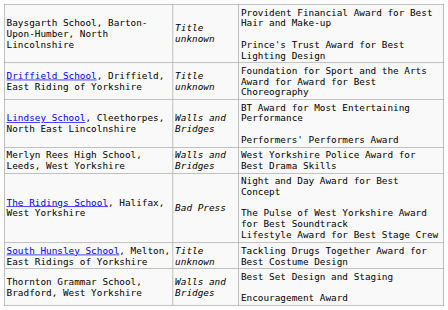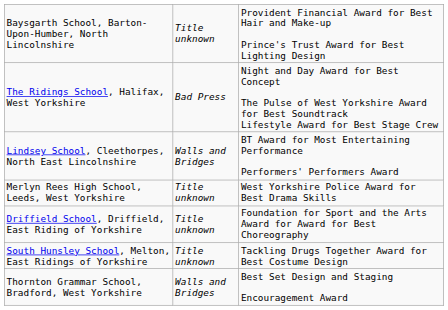rows swapped: Driffield School, Driffield, East Riding of Yorkshire <-> The Ridings School, Halifax, West Yorkshire
Merlyn Rees High School, Leeds, West Yorkshire | column 2: Walls and Bridges -> Title unknown
